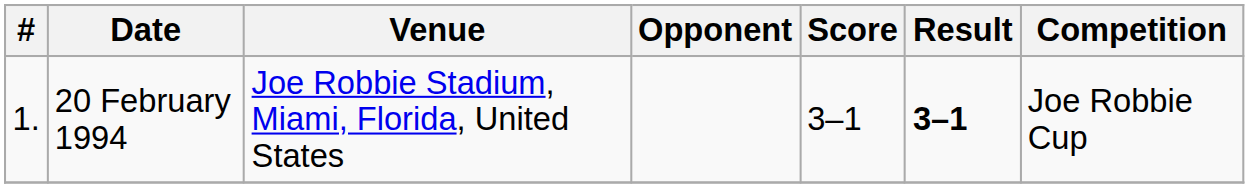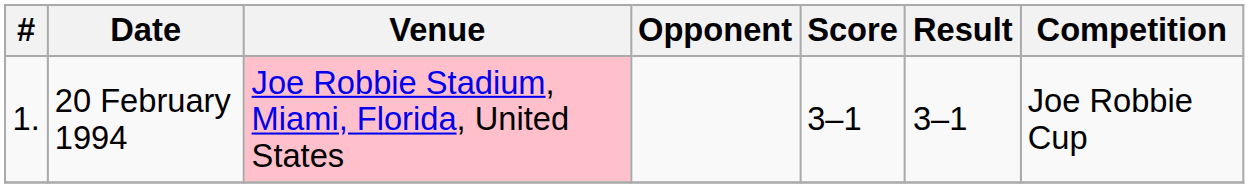20 February 1994 | Venue: no background -> pink background
20 February 1994 | Result: bold -> normal
